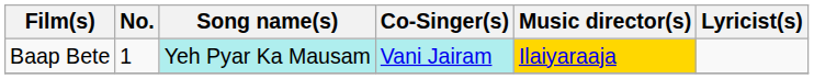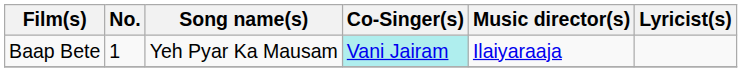Baap Bete | Song name(s): paleturquoise background -> no background
Baap Bete | Music director(s): gold background -> no background
